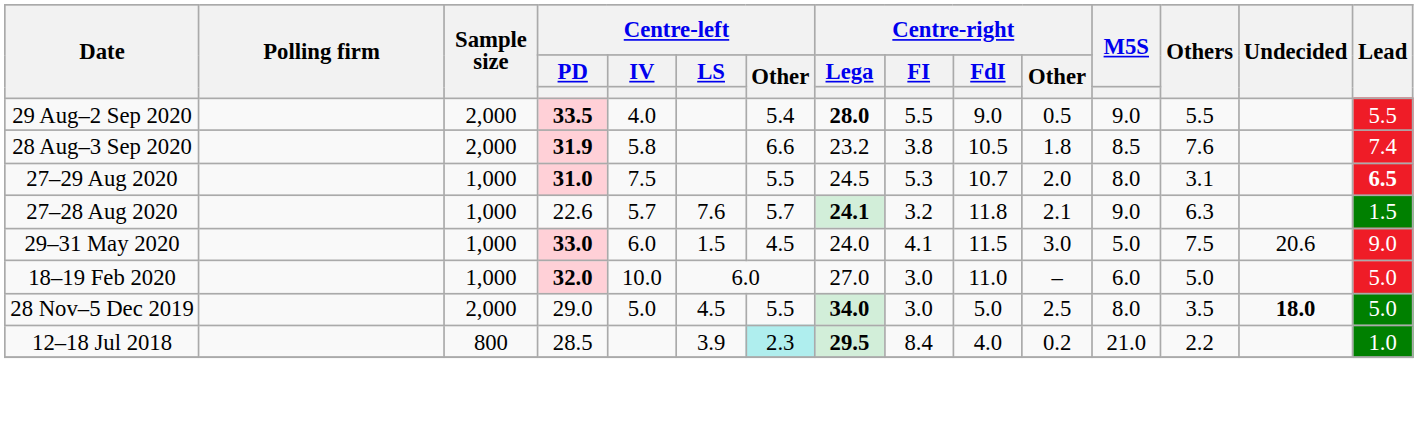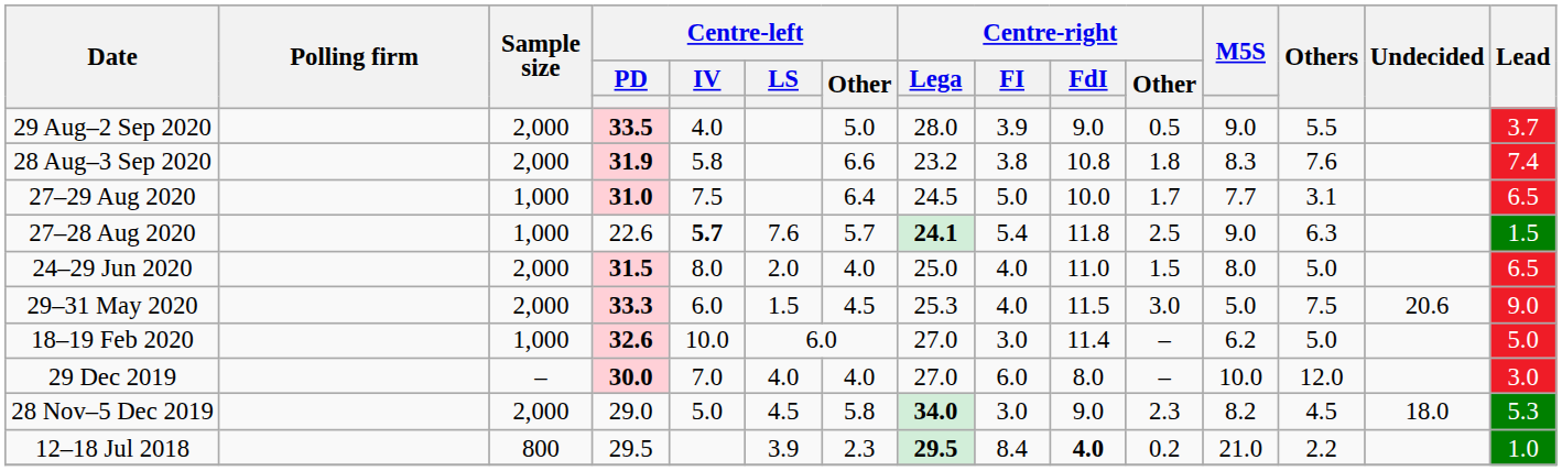29 Aug–2 Sep 2020 | Centre-left / Other: 5.4 -> 5.0
29 Aug–2 Sep 2020 | Centre-right / Lega: bold -> normal
29 Aug–2 Sep 2020 | Centre-right / FI: 5.5 -> 3.9
29 Aug–2 Sep 2020 | Lead: 5.5 -> 3.7
28 Aug–3 Sep 2020 | Centre-right / FdI: 10.5 -> 10.8
28 Aug–3 Sep 2020 | M5S: 8.5 -> 8.3
27–29 Aug 2020 | Centre-left / Other: 5.5 -> 6.4
27–29 Aug 2020 | Centre-right / FI: 5.3 -> 5.0
27–29 Aug 2020 | Centre-right / FdI: 10.7 -> 10.0
27–29 Aug 2020 | Centre-right / Other: 2.0 -> 1.7
27–29 Aug 2020 | M5S: 8.0 -> 7.7
27–29 Aug 2020 | Lead: bold -> normal
27–28 Aug 2020 | Centre-left / IV: normal -> bold
27–28 Aug 2020 | Centre-right / FI: 3.2 -> 5.4
27–28 Aug 2020 | Centre-right / Other: 2.1 -> 2.5
+ row: 24–29 Jun 2020 | 2,000 | 31.5 | 8.0 | 2.0 | 4.0 | 25.0 | 4.0 | 11.0 | 1.5 | 8.0 | 5.0 | 6.5
29–31 May 2020 | Sample size: 1,000 -> 2,000
29–31 May 2020 | Centre-left / PD: 33.0 -> 33.3
29–31 May 2020 | Centre-right / Lega: 24.0 -> 25.3
29–31 May 2020 | Centre-right / FI: 4.1 -> 4.0
18–19 Feb 2020 | Centre-left / PD: 32.0 -> 32.6
18–19 Feb 2020 | Centre-right / FdI: 11.0 -> 11.4
18–19 Feb 2020 | M5S: 6.0 -> 6.2
+ row: 29 Dec 2019 | – | 30.0 | 7.0 | 4.0 | 4.0 | 27.0 | 6.0 | 8.0 | – | 10.0 | 12.0 | 3.0
28 Nov–5 Dec 2019 | Centre-left / Other: 5.5 -> 5.8
28 Nov–5 Dec 2019 | Centre-right / FdI: 5.0 -> 9.0
28 Nov–5 Dec 2019 | Centre-right / Other: 2.5 -> 2.3
28 Nov–5 Dec 2019 | M5S: 8.0 -> 8.2
28 Nov–5 Dec 2019 | Others: 3.5 -> 4.5
28 Nov–5 Dec 2019 | Undecided: bold -> normal
28 Nov–5 Dec 2019 | Lead: 5.0 -> 5.3
12–18 Jul 2018 | Centre-left / PD: 28.5 -> 29.5
12–18 Jul 2018 | Centre-left / Other: paleturquoise background -> no background
12–18 Jul 2018 | Centre-right / FdI: normal -> bold
